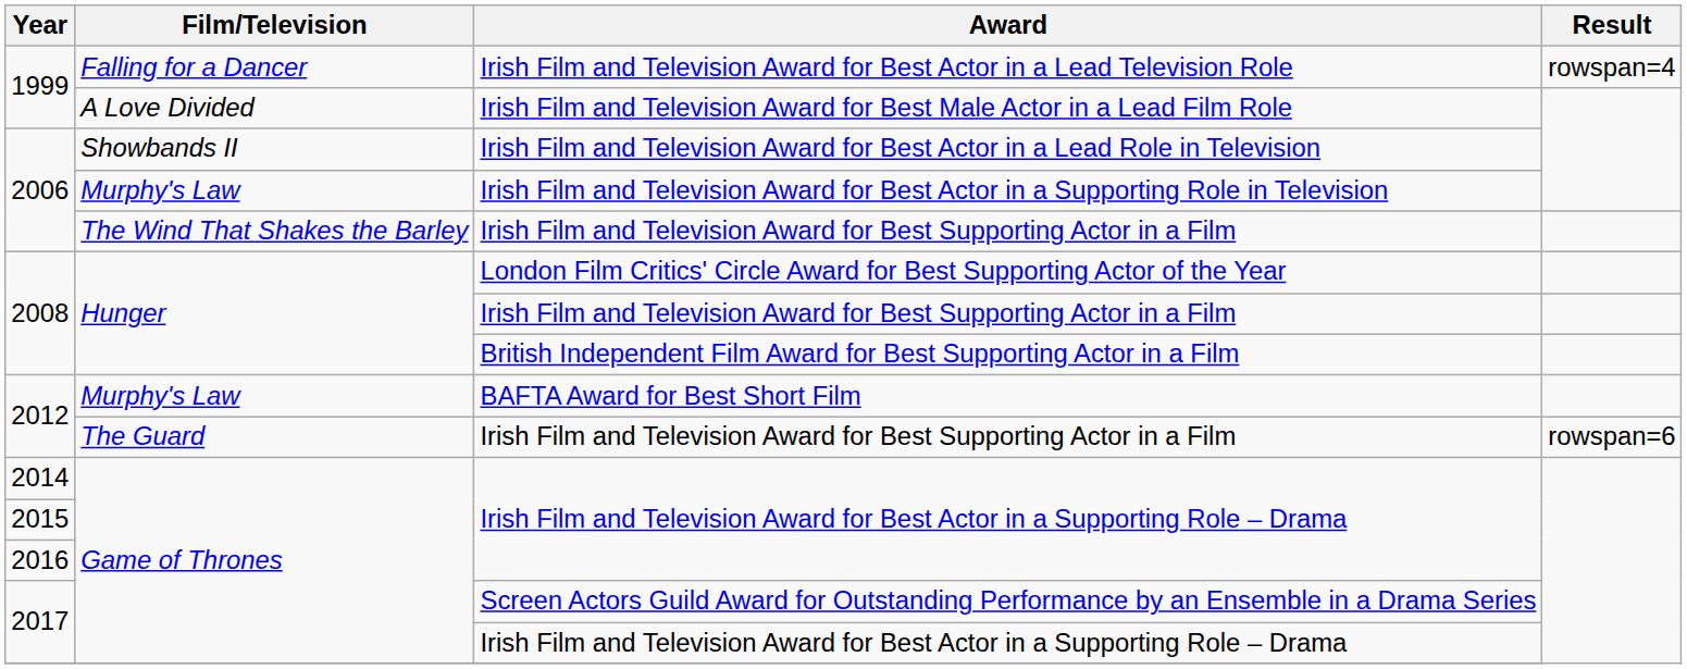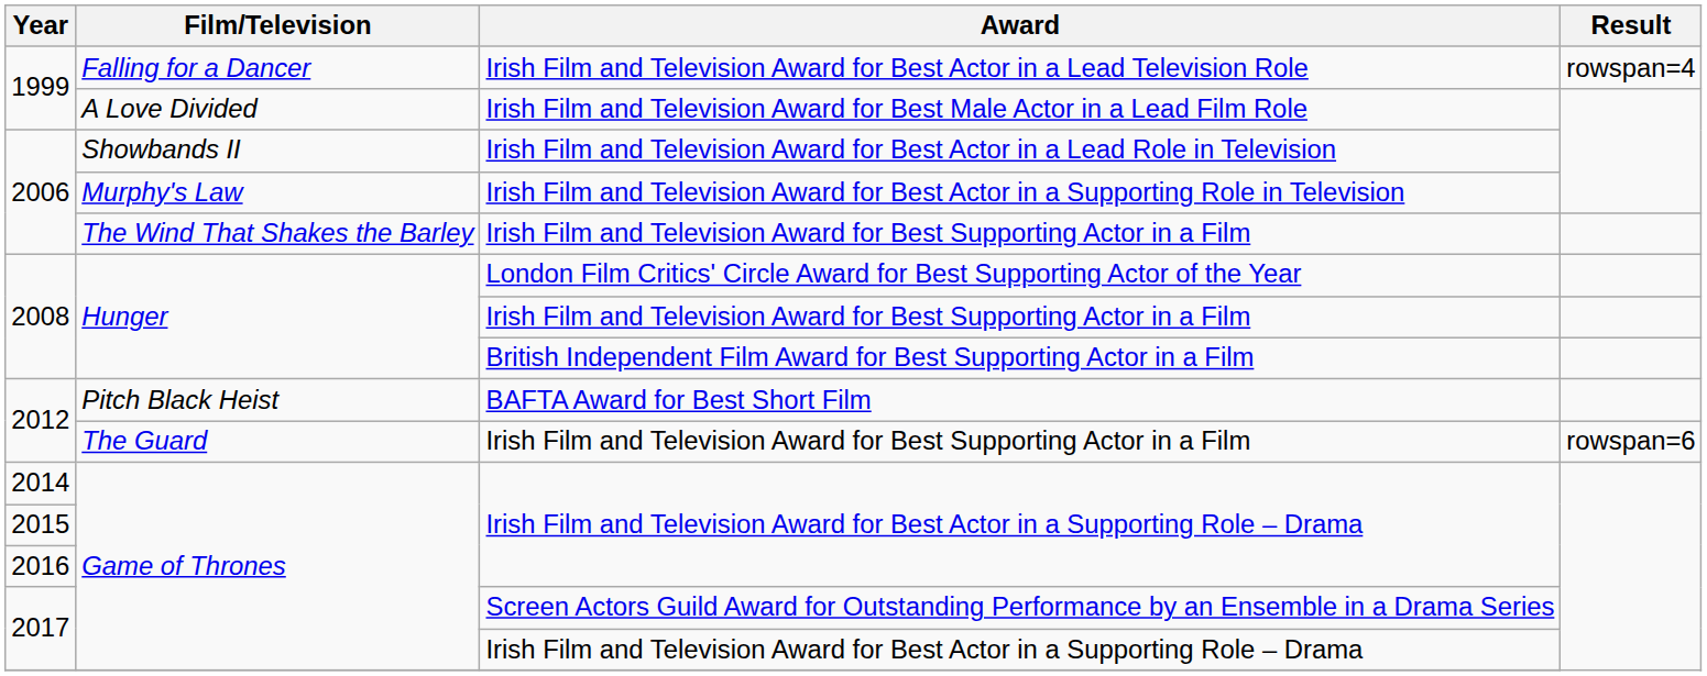BAFTA Award for Best Short Film | Film/Television: Murphy's Law -> Pitch Black Heist
